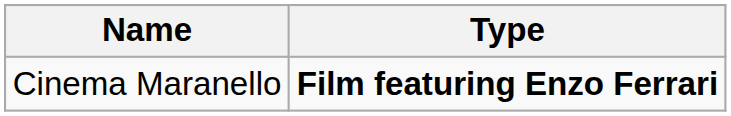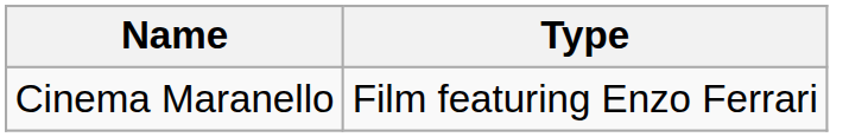Cinema Maranello | Type: bold -> normal
